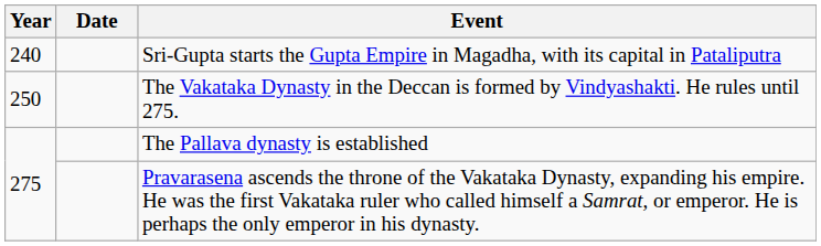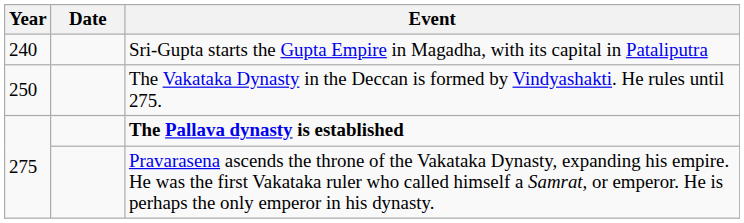The Pallava dynasty is established | Event: normal -> bold
